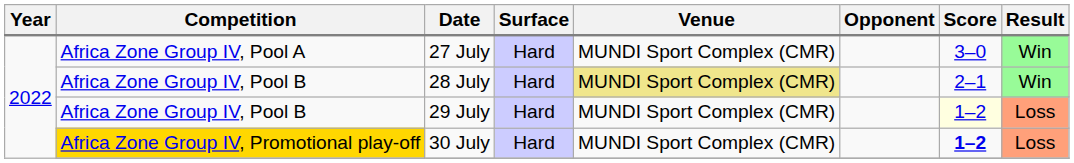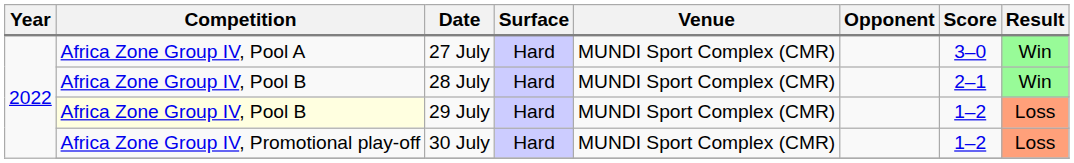28 July | Venue: khaki background -> no background
29 July | Competition: no background -> lightyellow background
29 July | Score: lightyellow background -> no background
30 July | Competition: gold background -> no background
30 July | Score: bold -> normal
